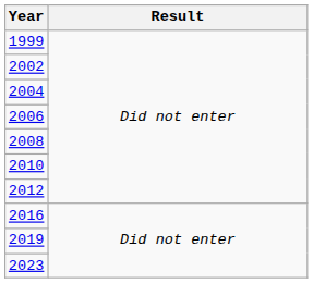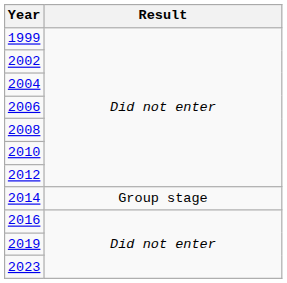+ row: 2014 | Group stage
